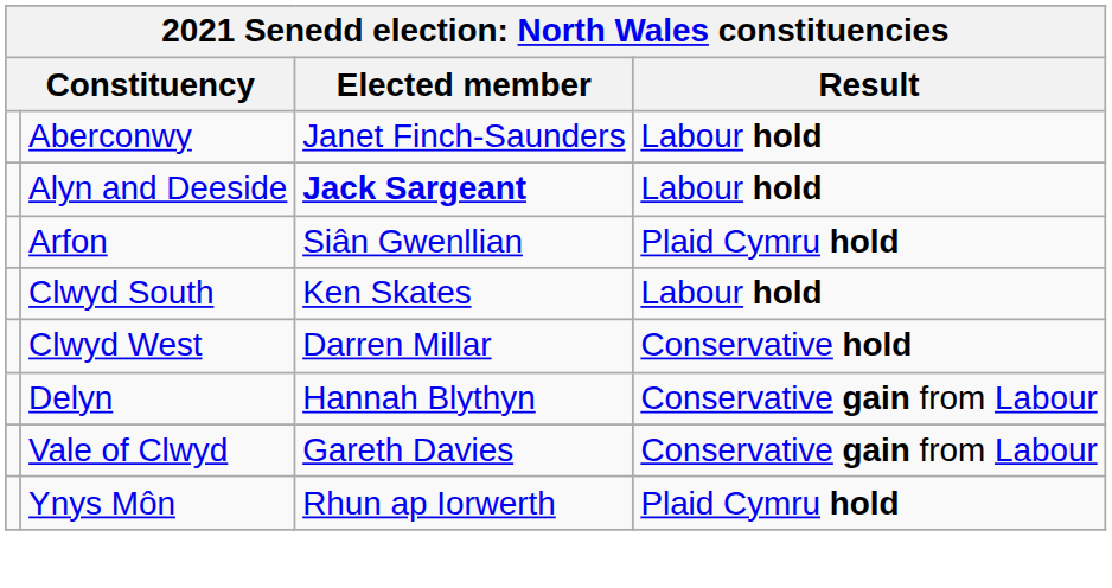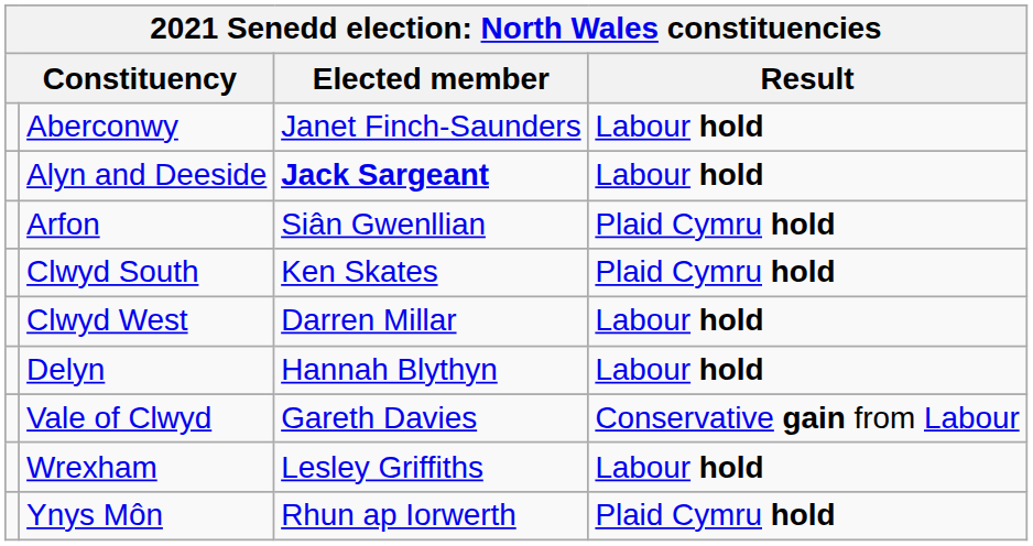Clwyd South | Result: Labour hold -> Plaid Cymru hold
Clwyd West | Result: Conservative hold -> Labour hold
Delyn | Result: Conservative gain from Labour -> Labour hold
+ row: Wrexham | Lesley Griffiths | Labour hold
